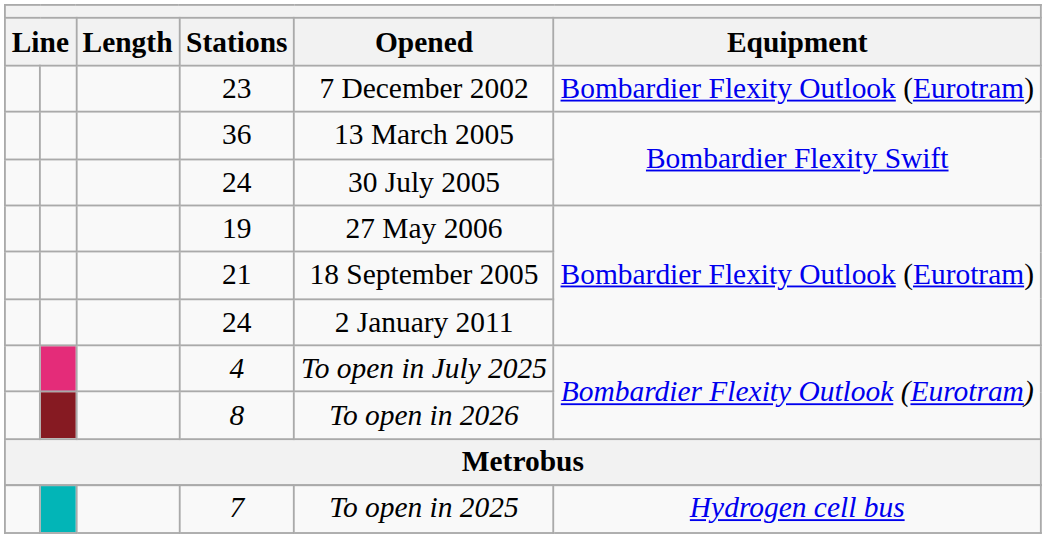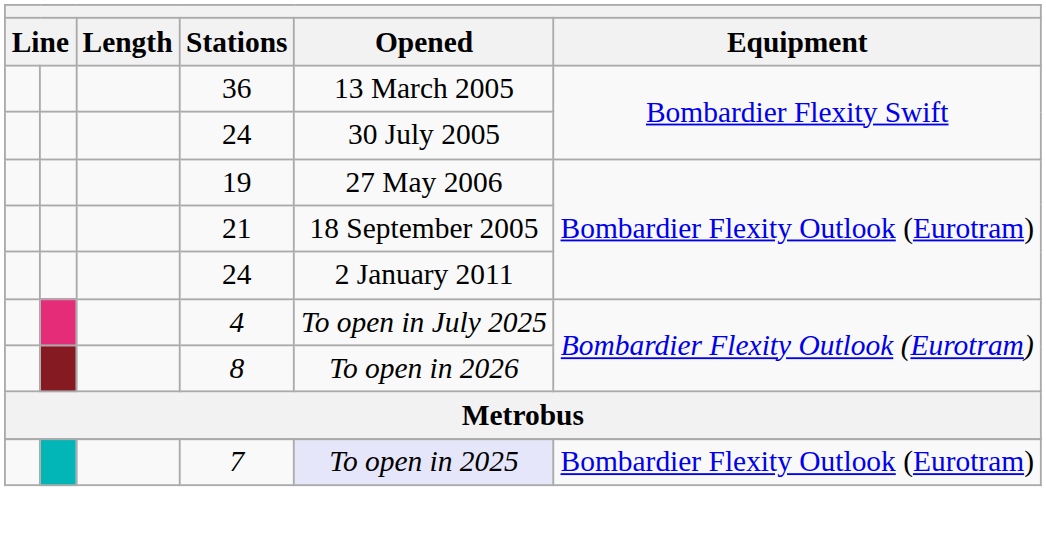- row: 23 | 7 December 2002 | Bombardier Flexity Outlook (Eurotram)
7 | Opened: no background -> lavender background
7 | Equipment: Hydrogen cell bus -> Bombardier Flexity Outlook (Eurotram)
